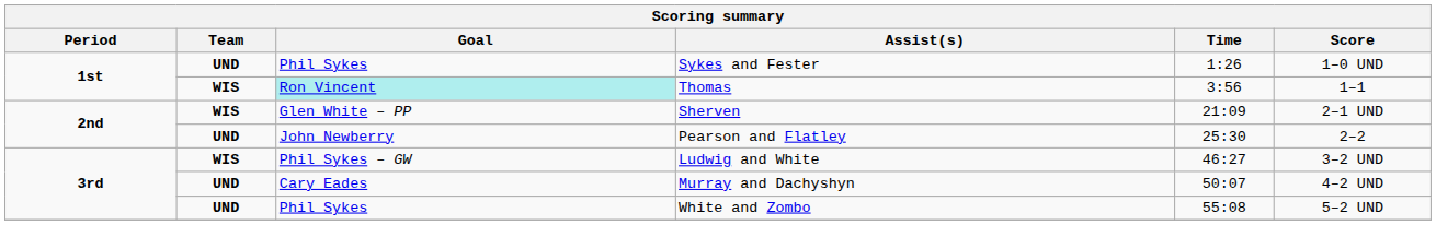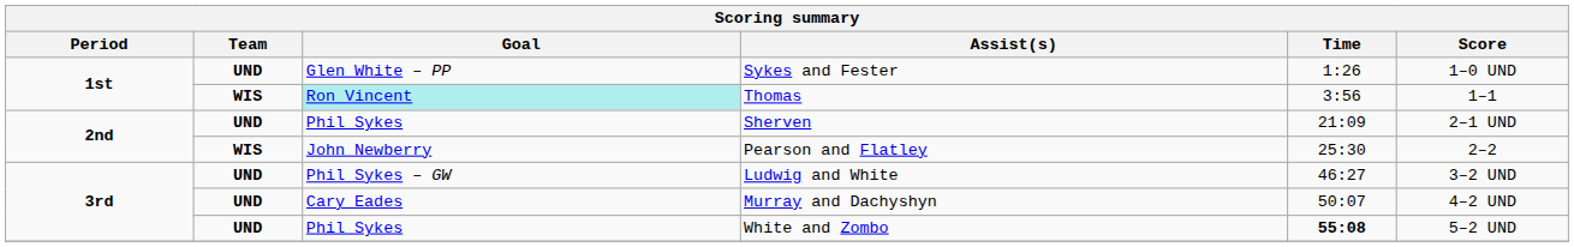Sykes and Fester | Goal: Phil Sykes -> Glen White – PP
Sherven | Team: WIS -> UND
Sherven | Goal: Glen White – PP -> Phil Sykes
Pearson and Flatley | Team: UND -> WIS
Ludwig and White | Team: WIS -> UND
White and Zombo | Time: normal -> bold
